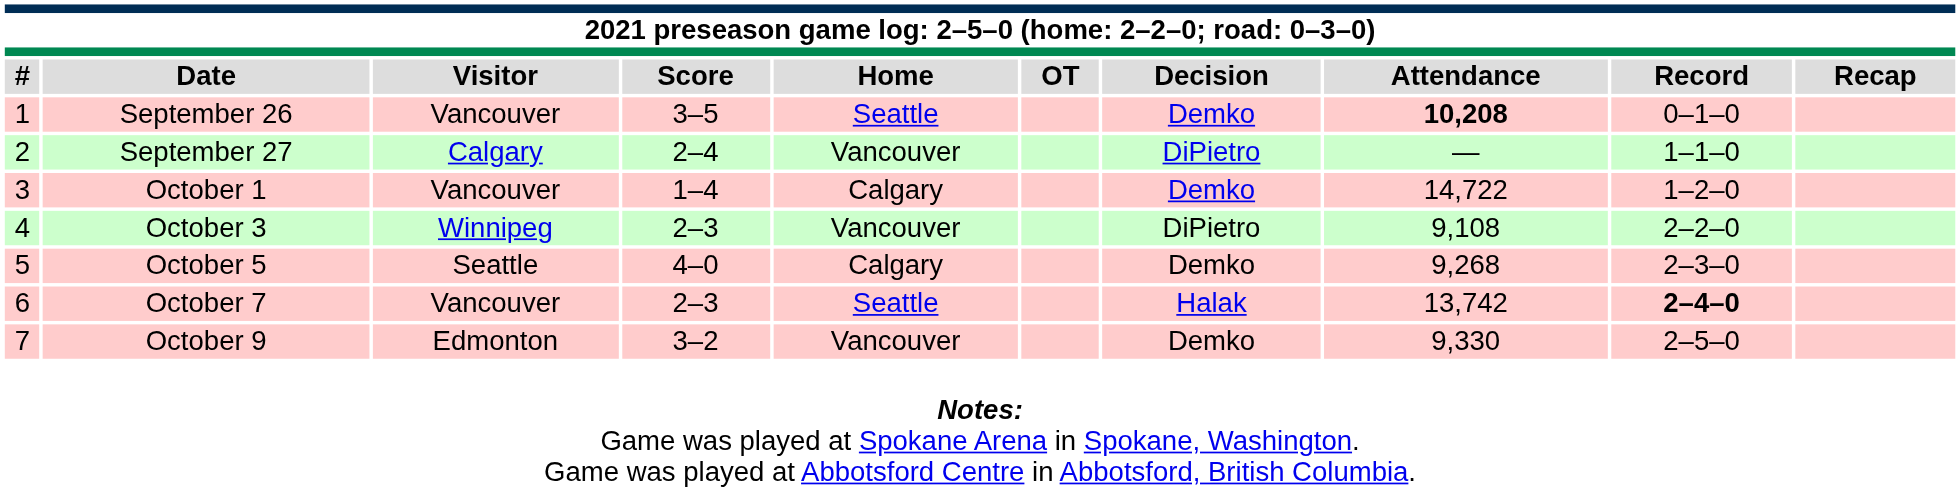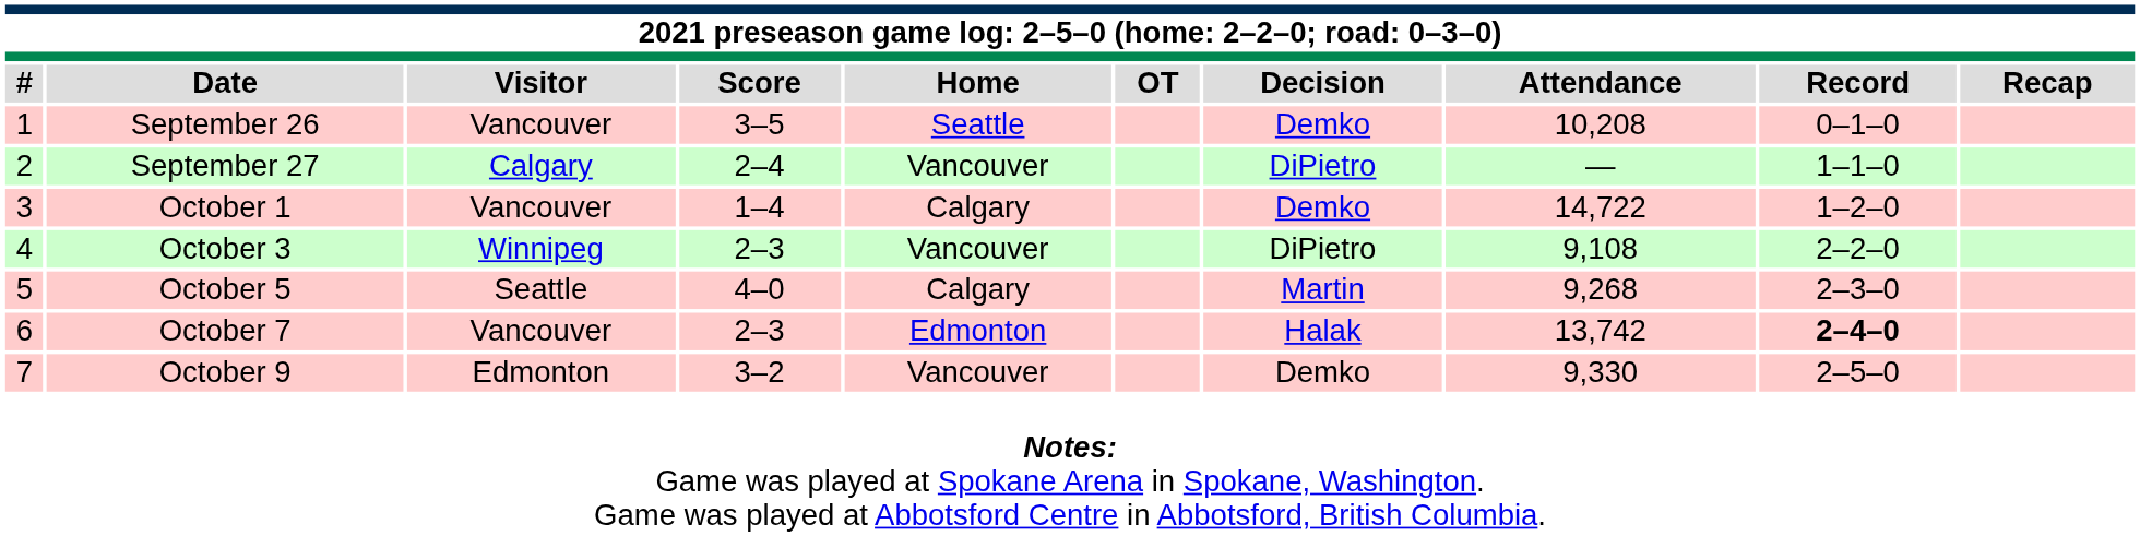September 26 | Attendance: bold -> normal
October 5 | Decision: Demko -> Martin
October 7 | Home: Seattle -> Edmonton
